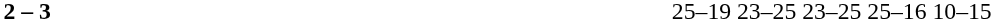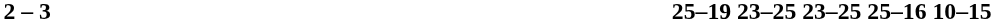row 1 | column 2: normal -> bold
